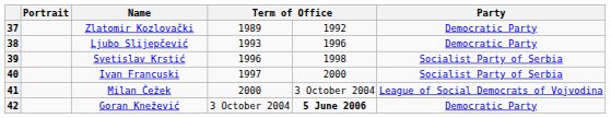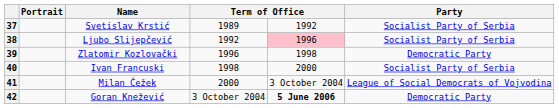37 | Name: Zlatomir Kozlovački -> Svetislav Krstić
37 | Party: Democratic Party -> Socialist Party of Serbia
38 | column 4: 1993 -> 1992
38 | column 5: no background -> pink background
38 | Party: Democratic Party -> Socialist Party of Serbia
39 | Name: Svetislav Krstić -> Zlatomir Kozlovački
39 | Party: Socialist Party of Serbia -> Democratic Party
40 | column 4: 1997 -> 1998
